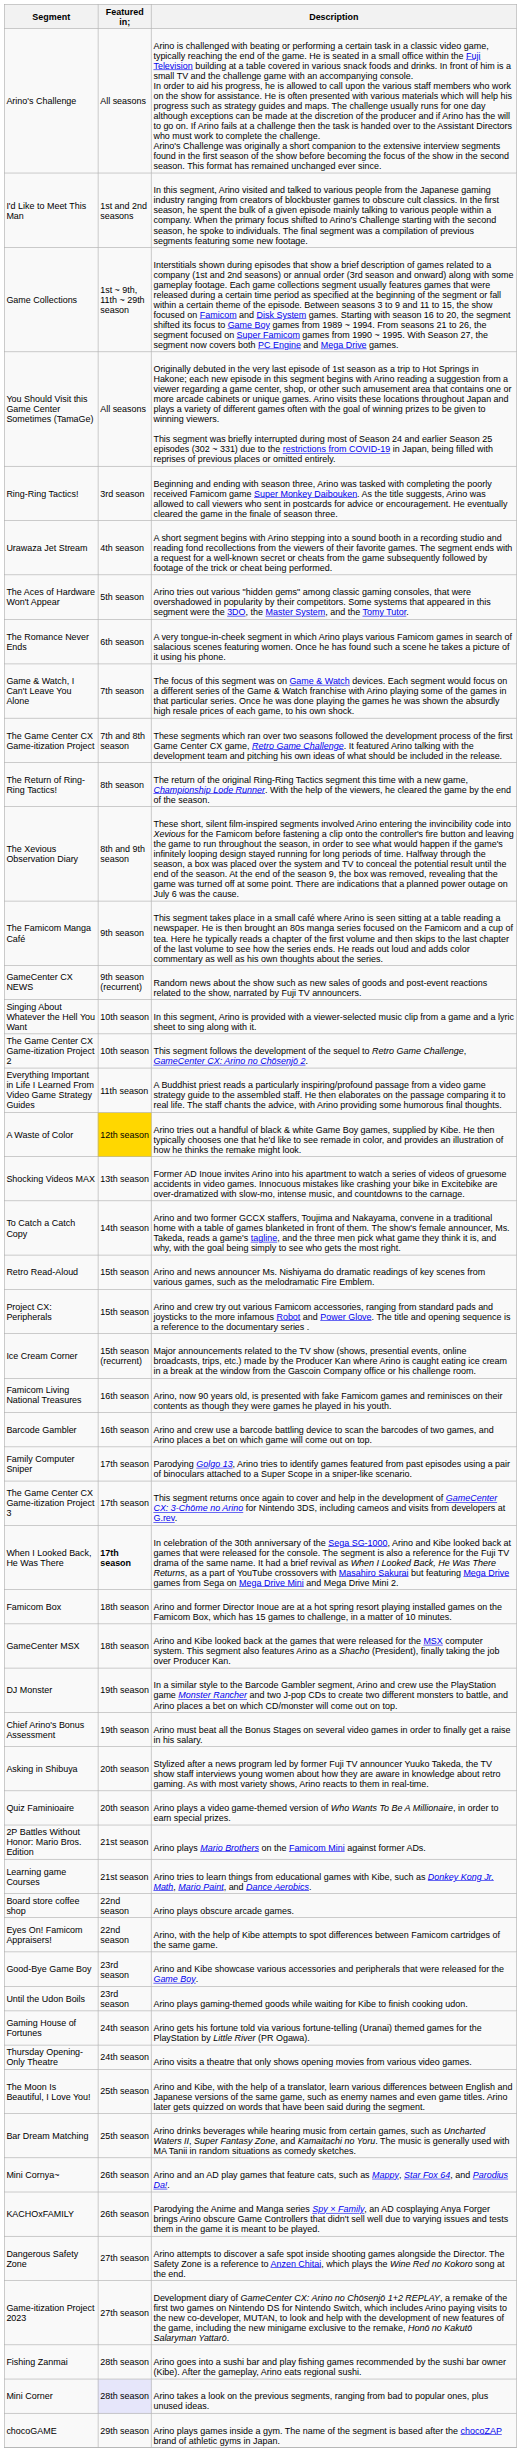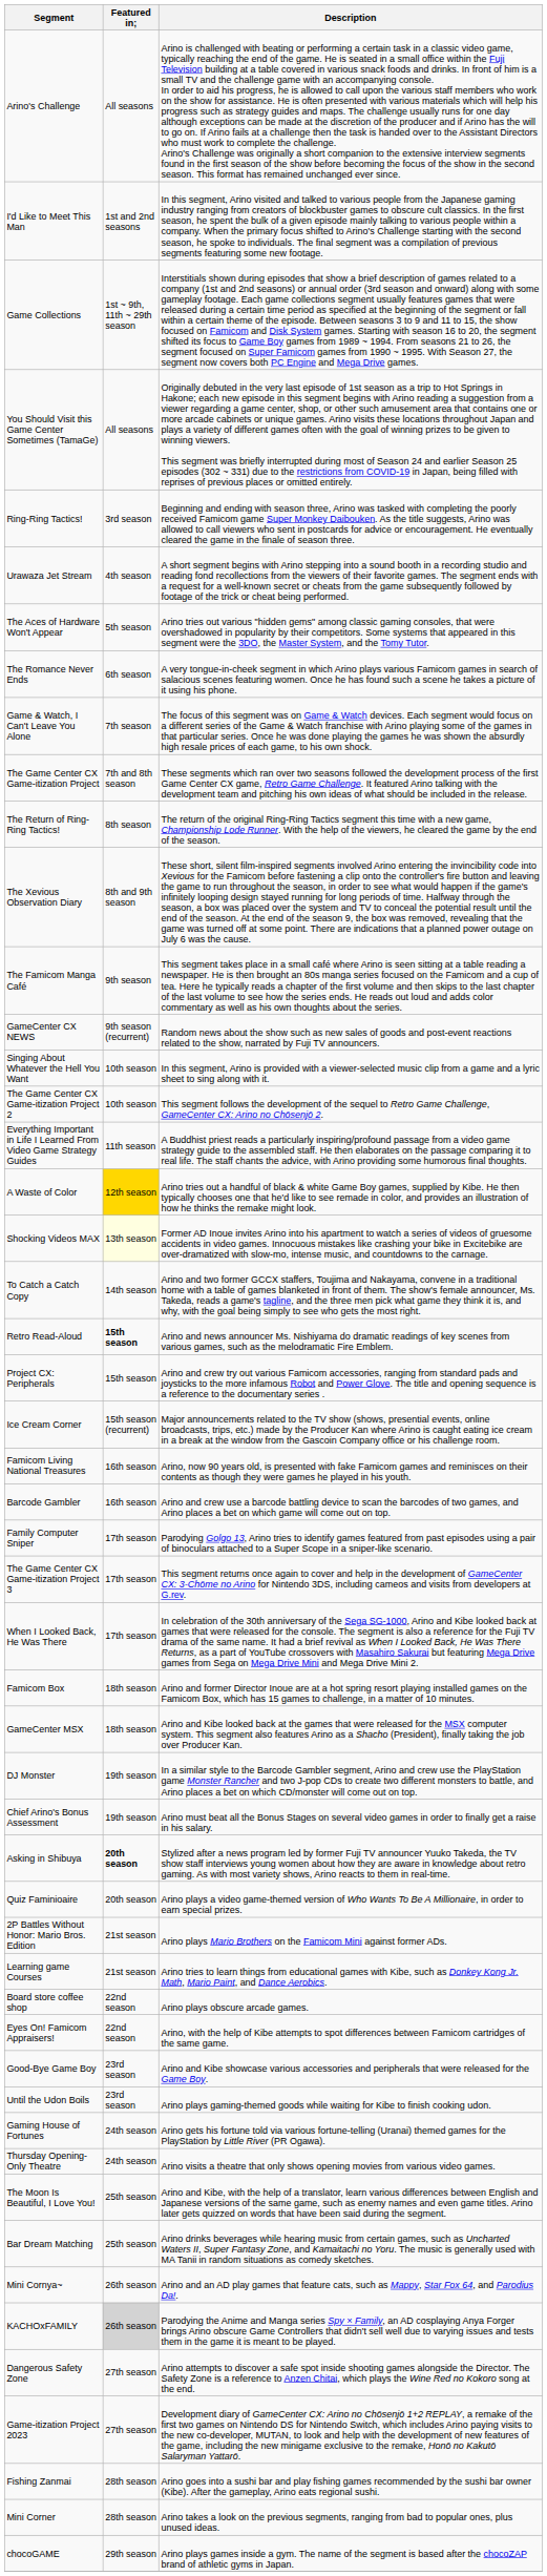Shocking Videos MAX | Featured in;: no background -> lightyellow background
Retro Read-Aloud | Featured in;: normal -> bold
When I Looked Back, He Was There | Featured in;: bold -> normal
Asking in Shibuya | Featured in;: normal -> bold
KACHOxFAMILY | Featured in;: no background -> lightgrey background
Mini Corner | Featured in;: lavender background -> no background
